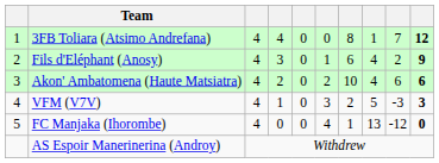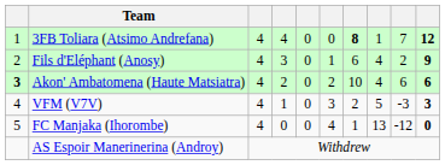3FB Toliara (Atsimo Andrefana) | column 7: normal -> bold
Akon' Ambatomena (Haute Matsiatra) | column 1: normal -> bold
